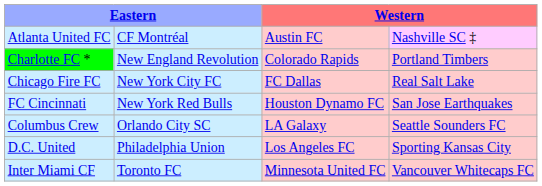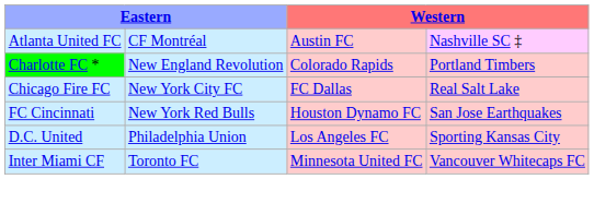- row: Columbus Crew | Orlando City SC | LA Galaxy | Seattle Sounders FC
